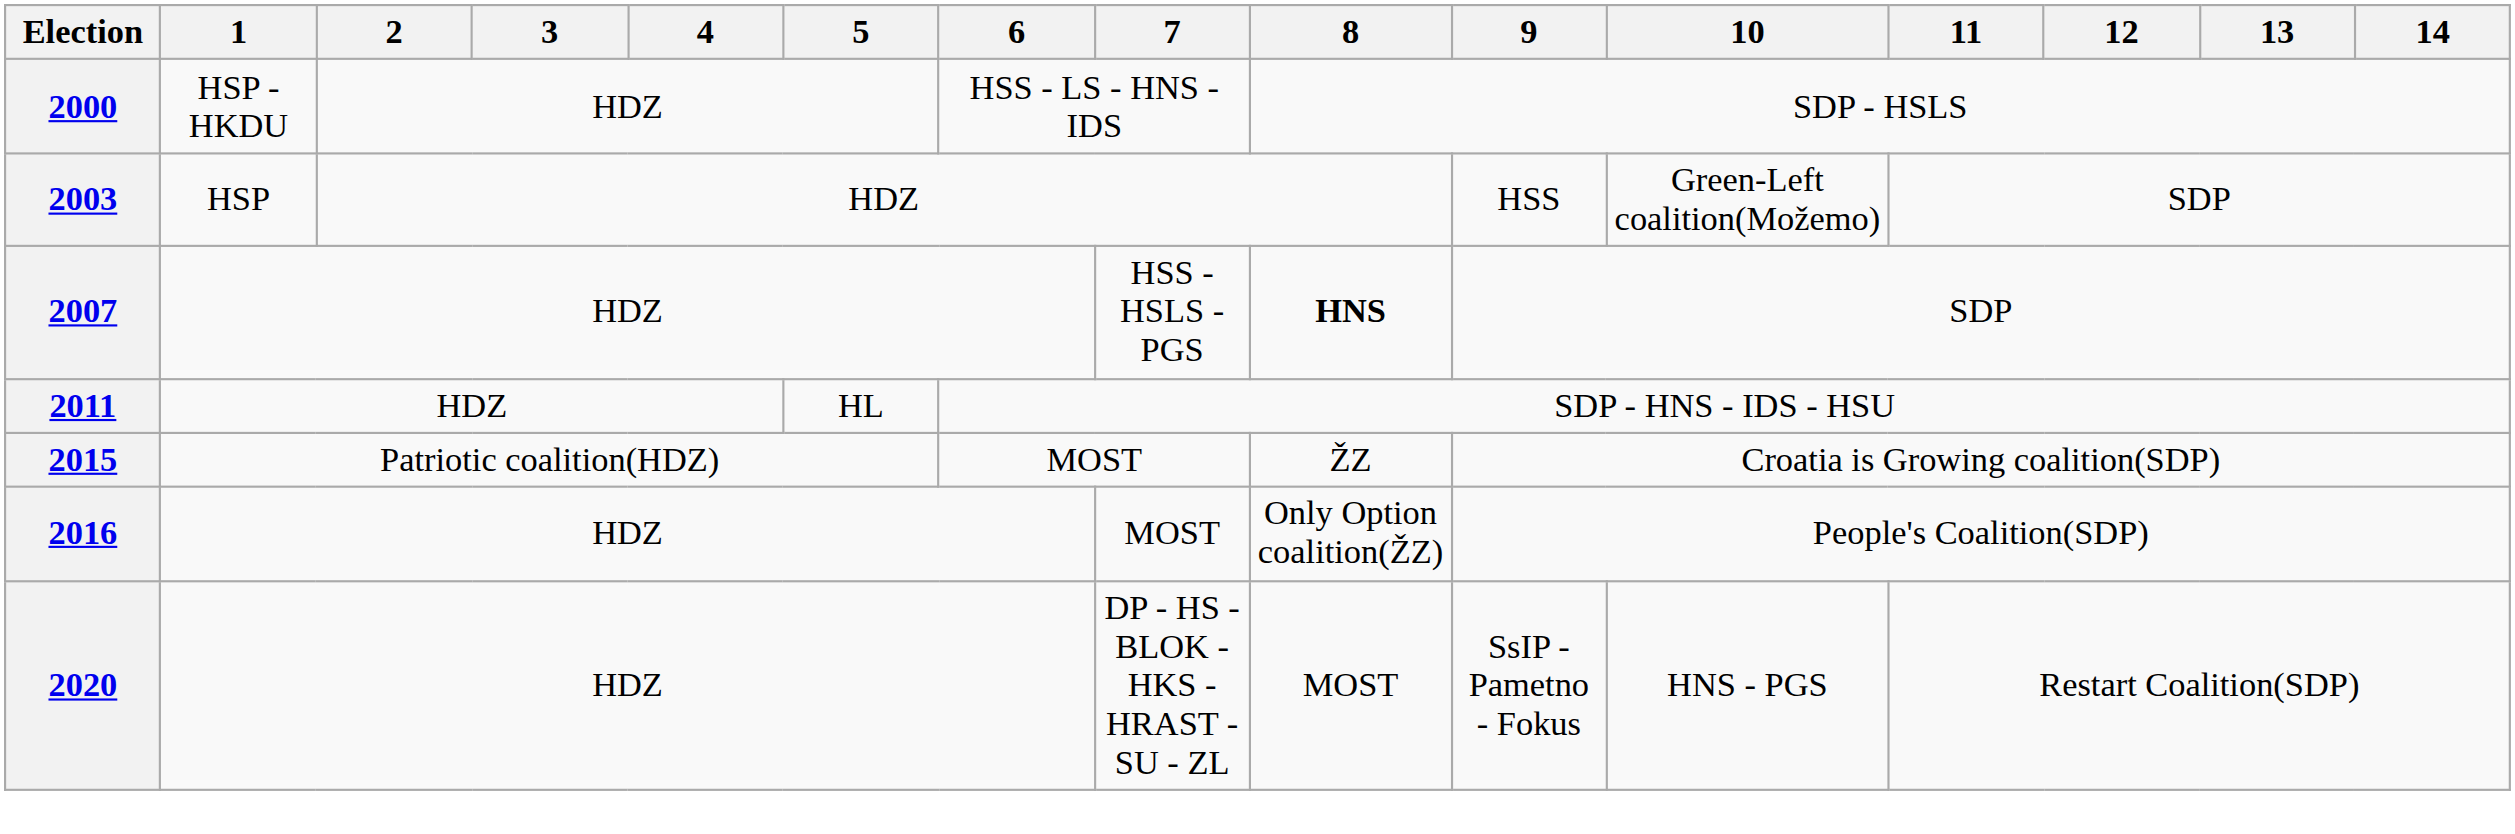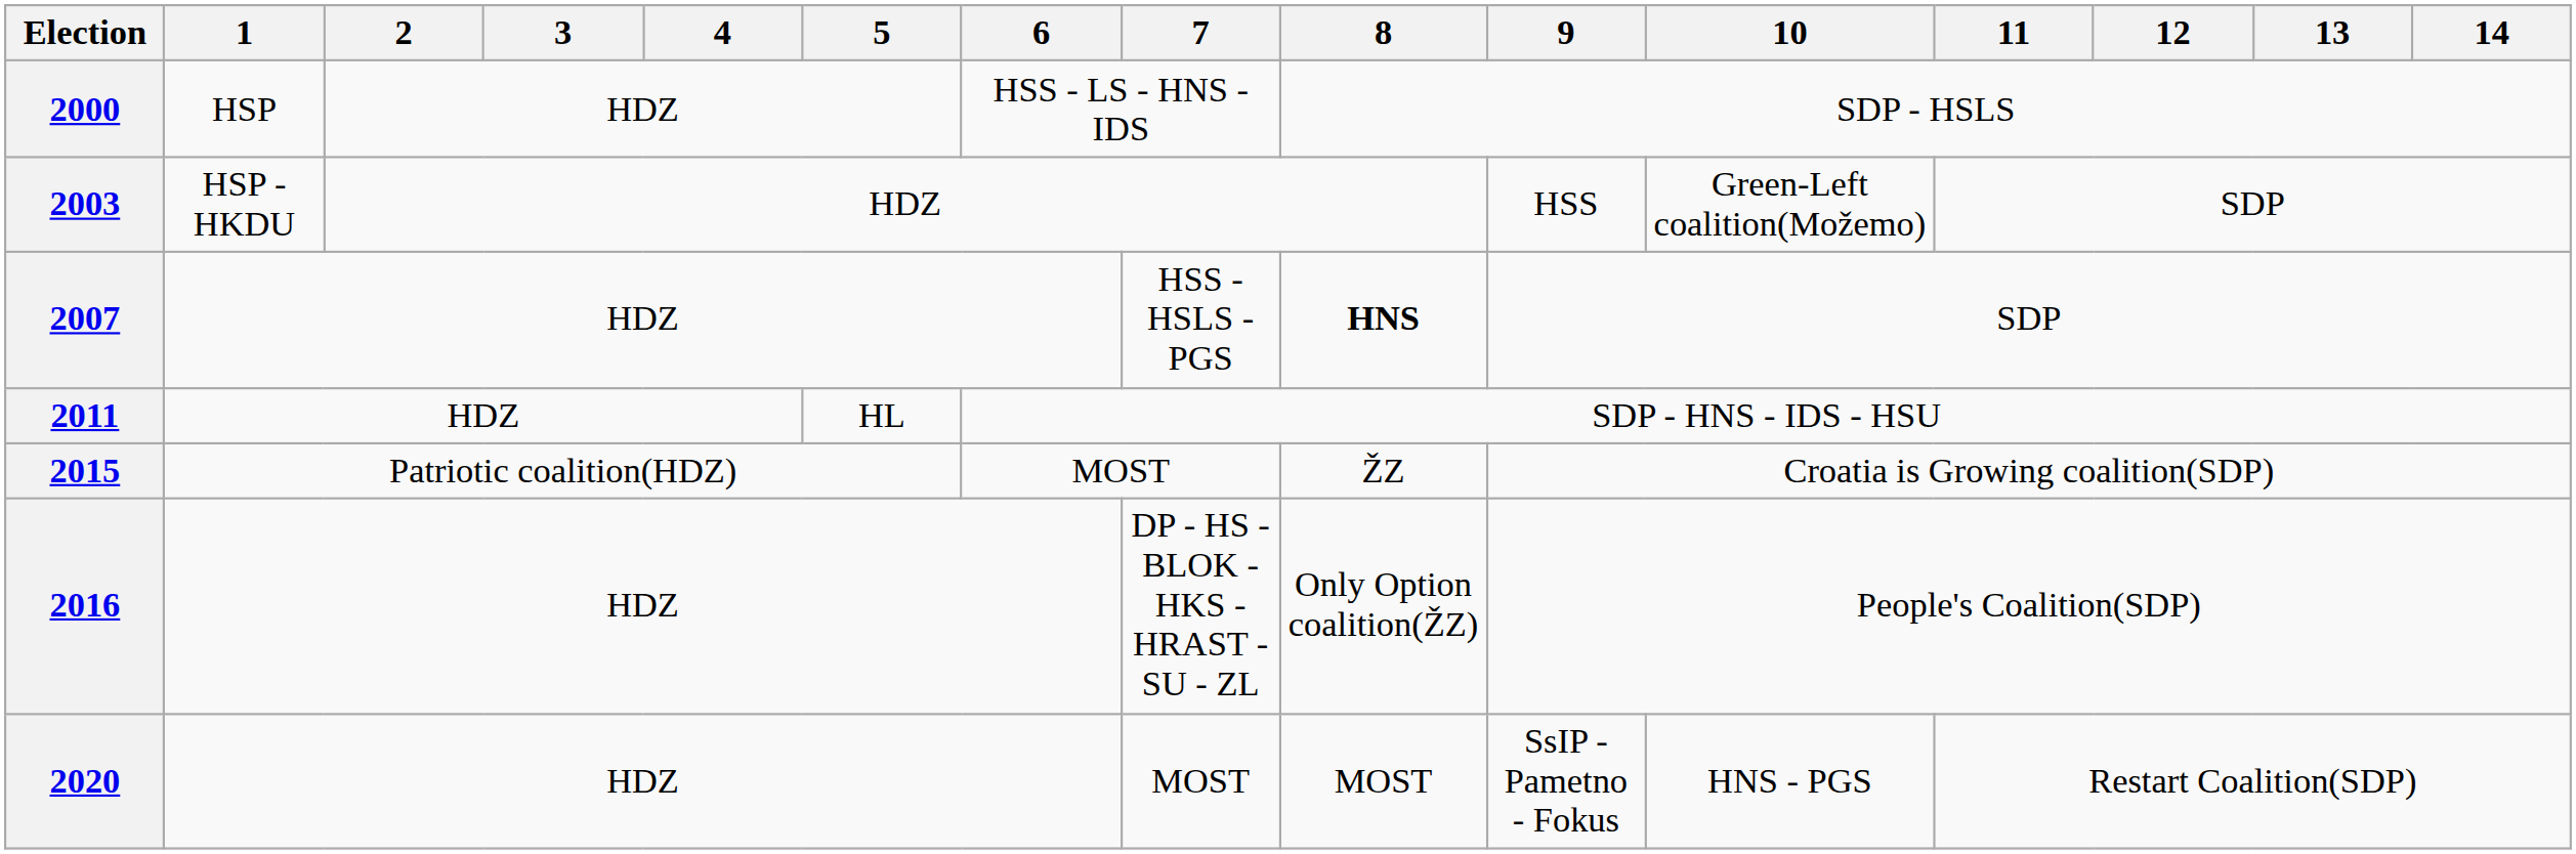2000 | 1: HSP - HKDU -> HSP
2003 | 1: HSP -> HSP - HKDU
2016 | 7: MOST -> DP - HS - BLOK - HKS - HRAST - SU - ZL
2020 | 7: DP - HS - BLOK - HKS - HRAST - SU - ZL -> MOST
